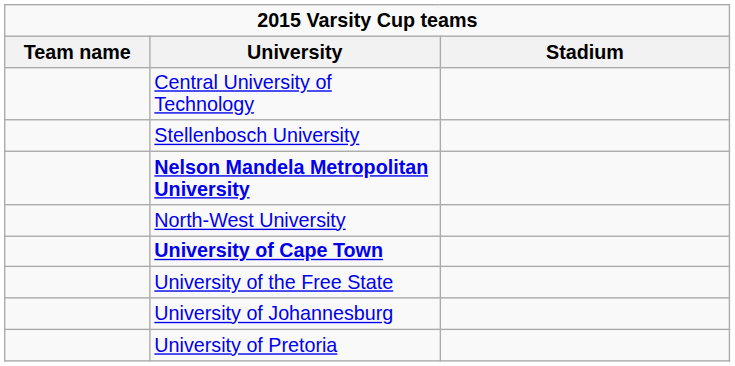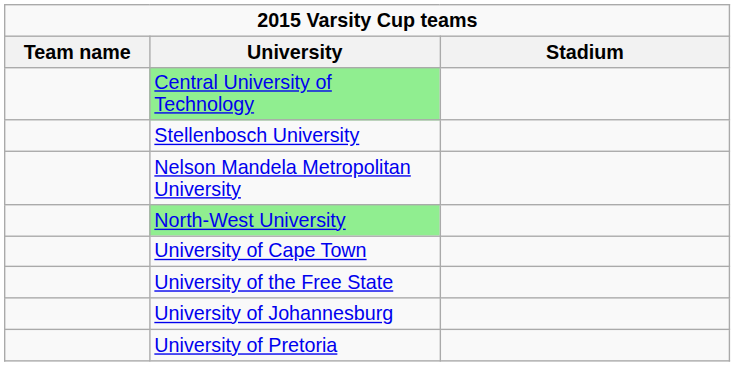Central University of Technology | University: no background -> lightgreen background
Nelson Mandela Metropolitan University | University: bold -> normal
North-West University | University: no background -> lightgreen background
University of Cape Town | University: bold -> normal
